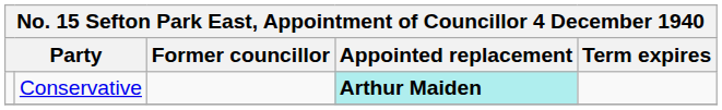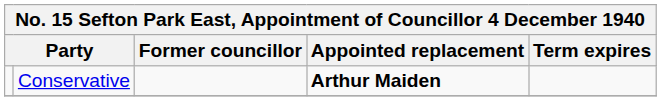Conservative | Appointed replacement: paleturquoise background -> no background
